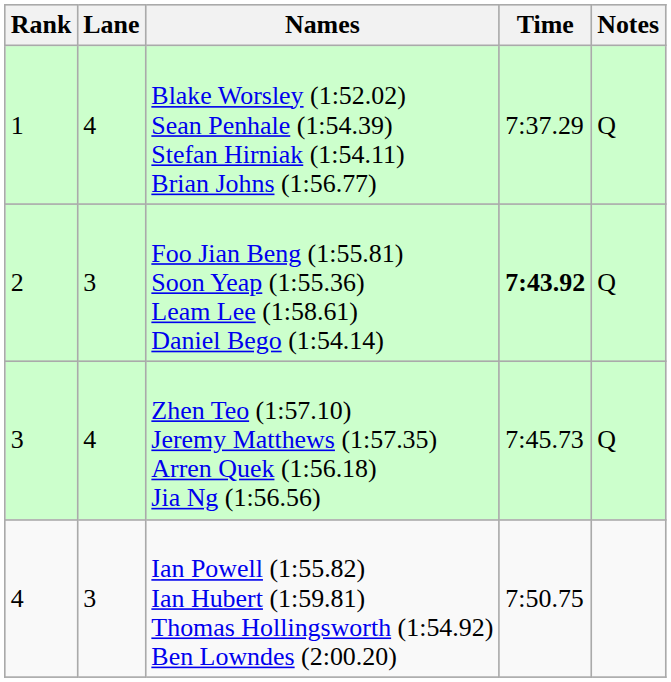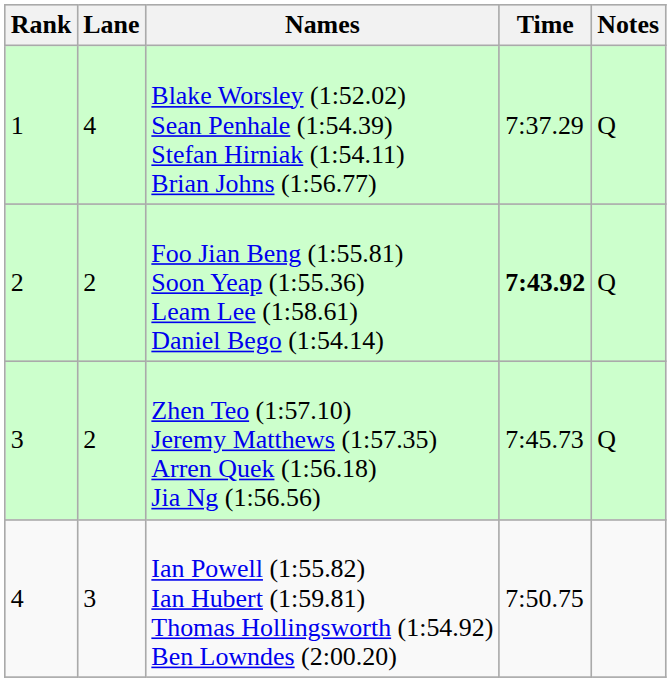row 3 | Lane: 3 -> 2
row 4 | Lane: 4 -> 2
